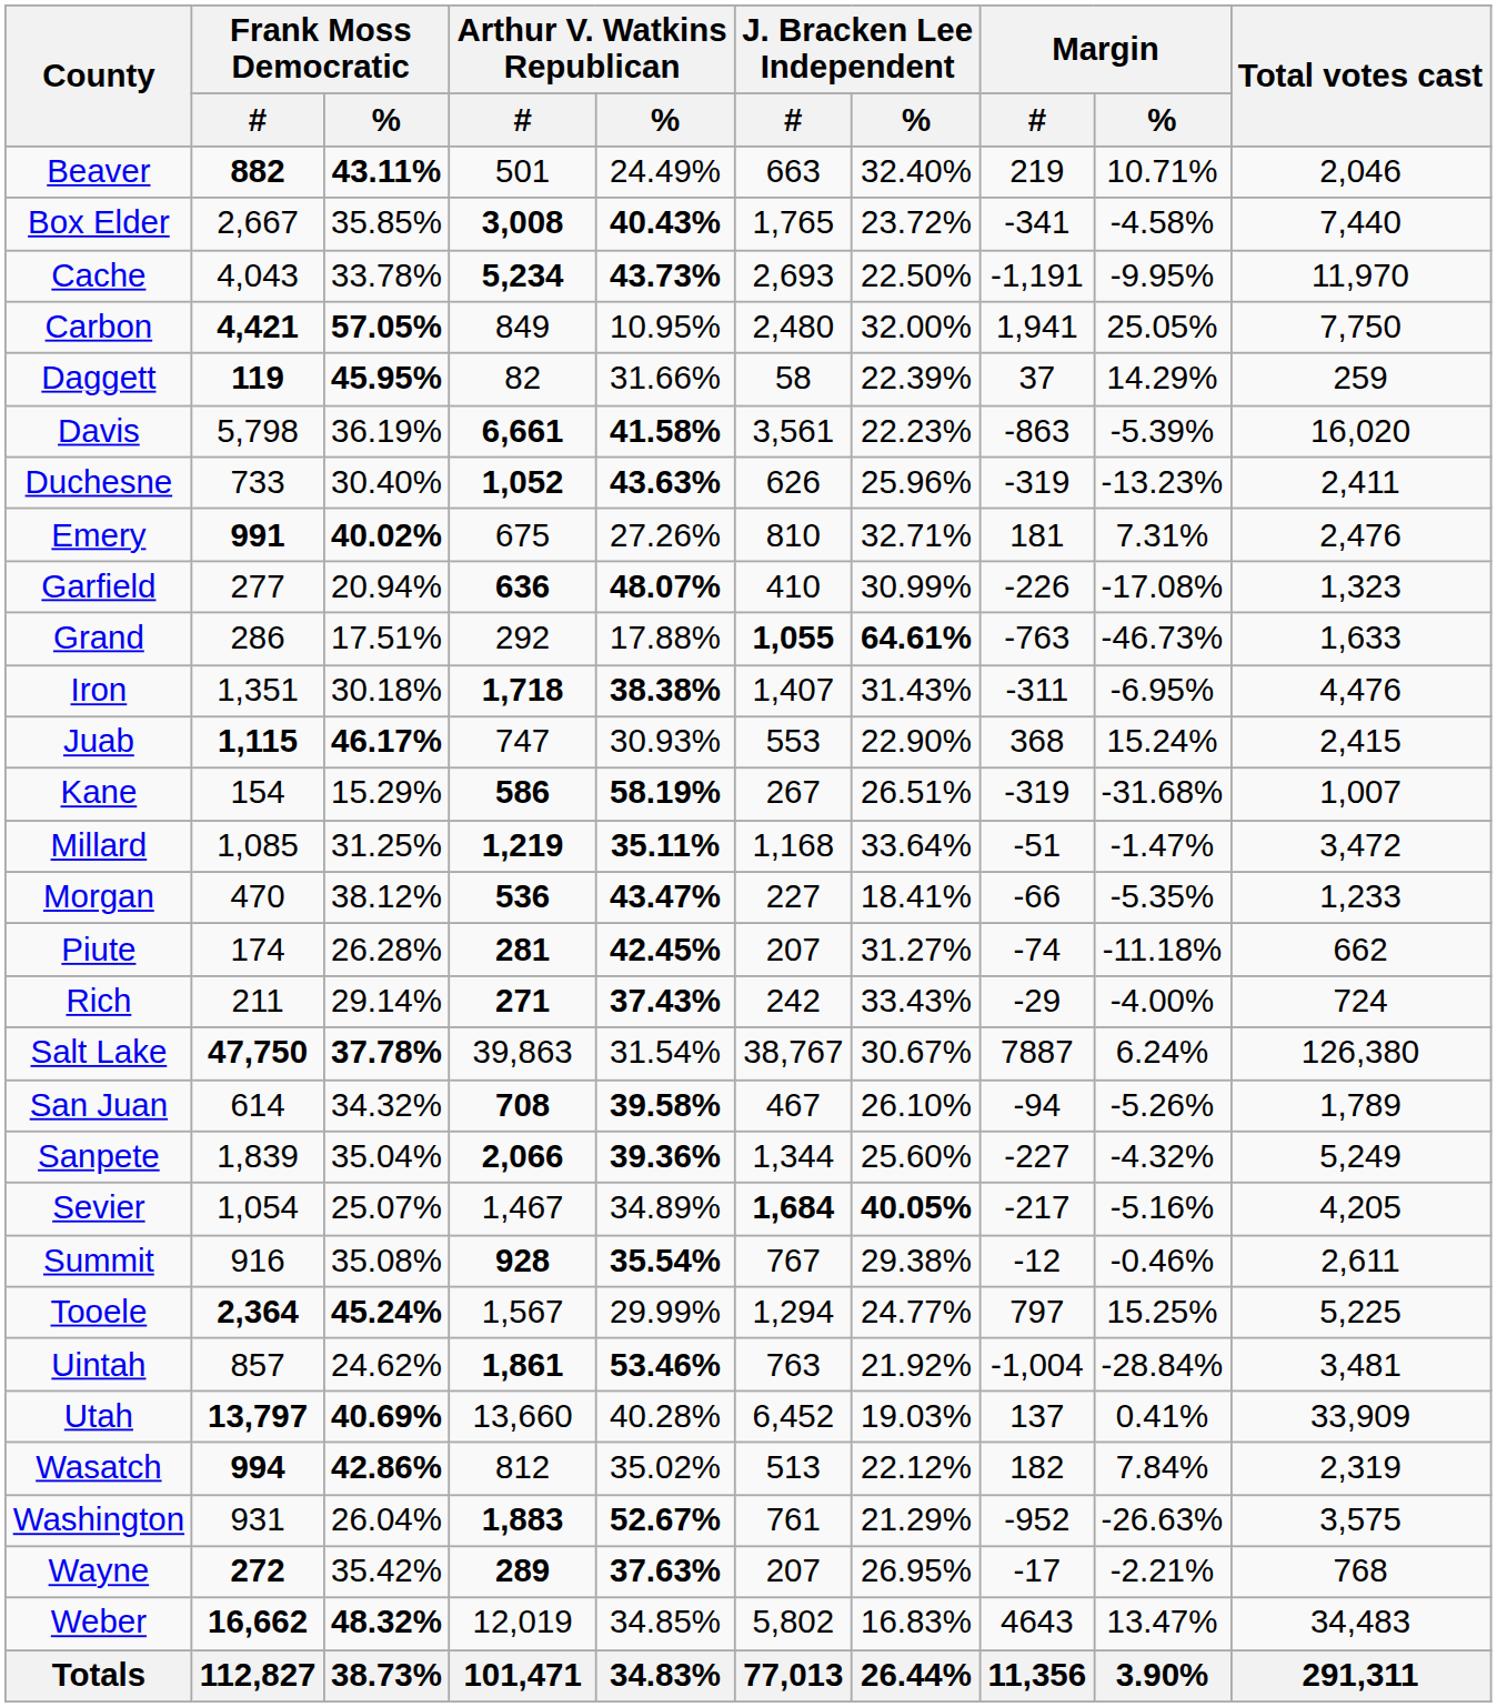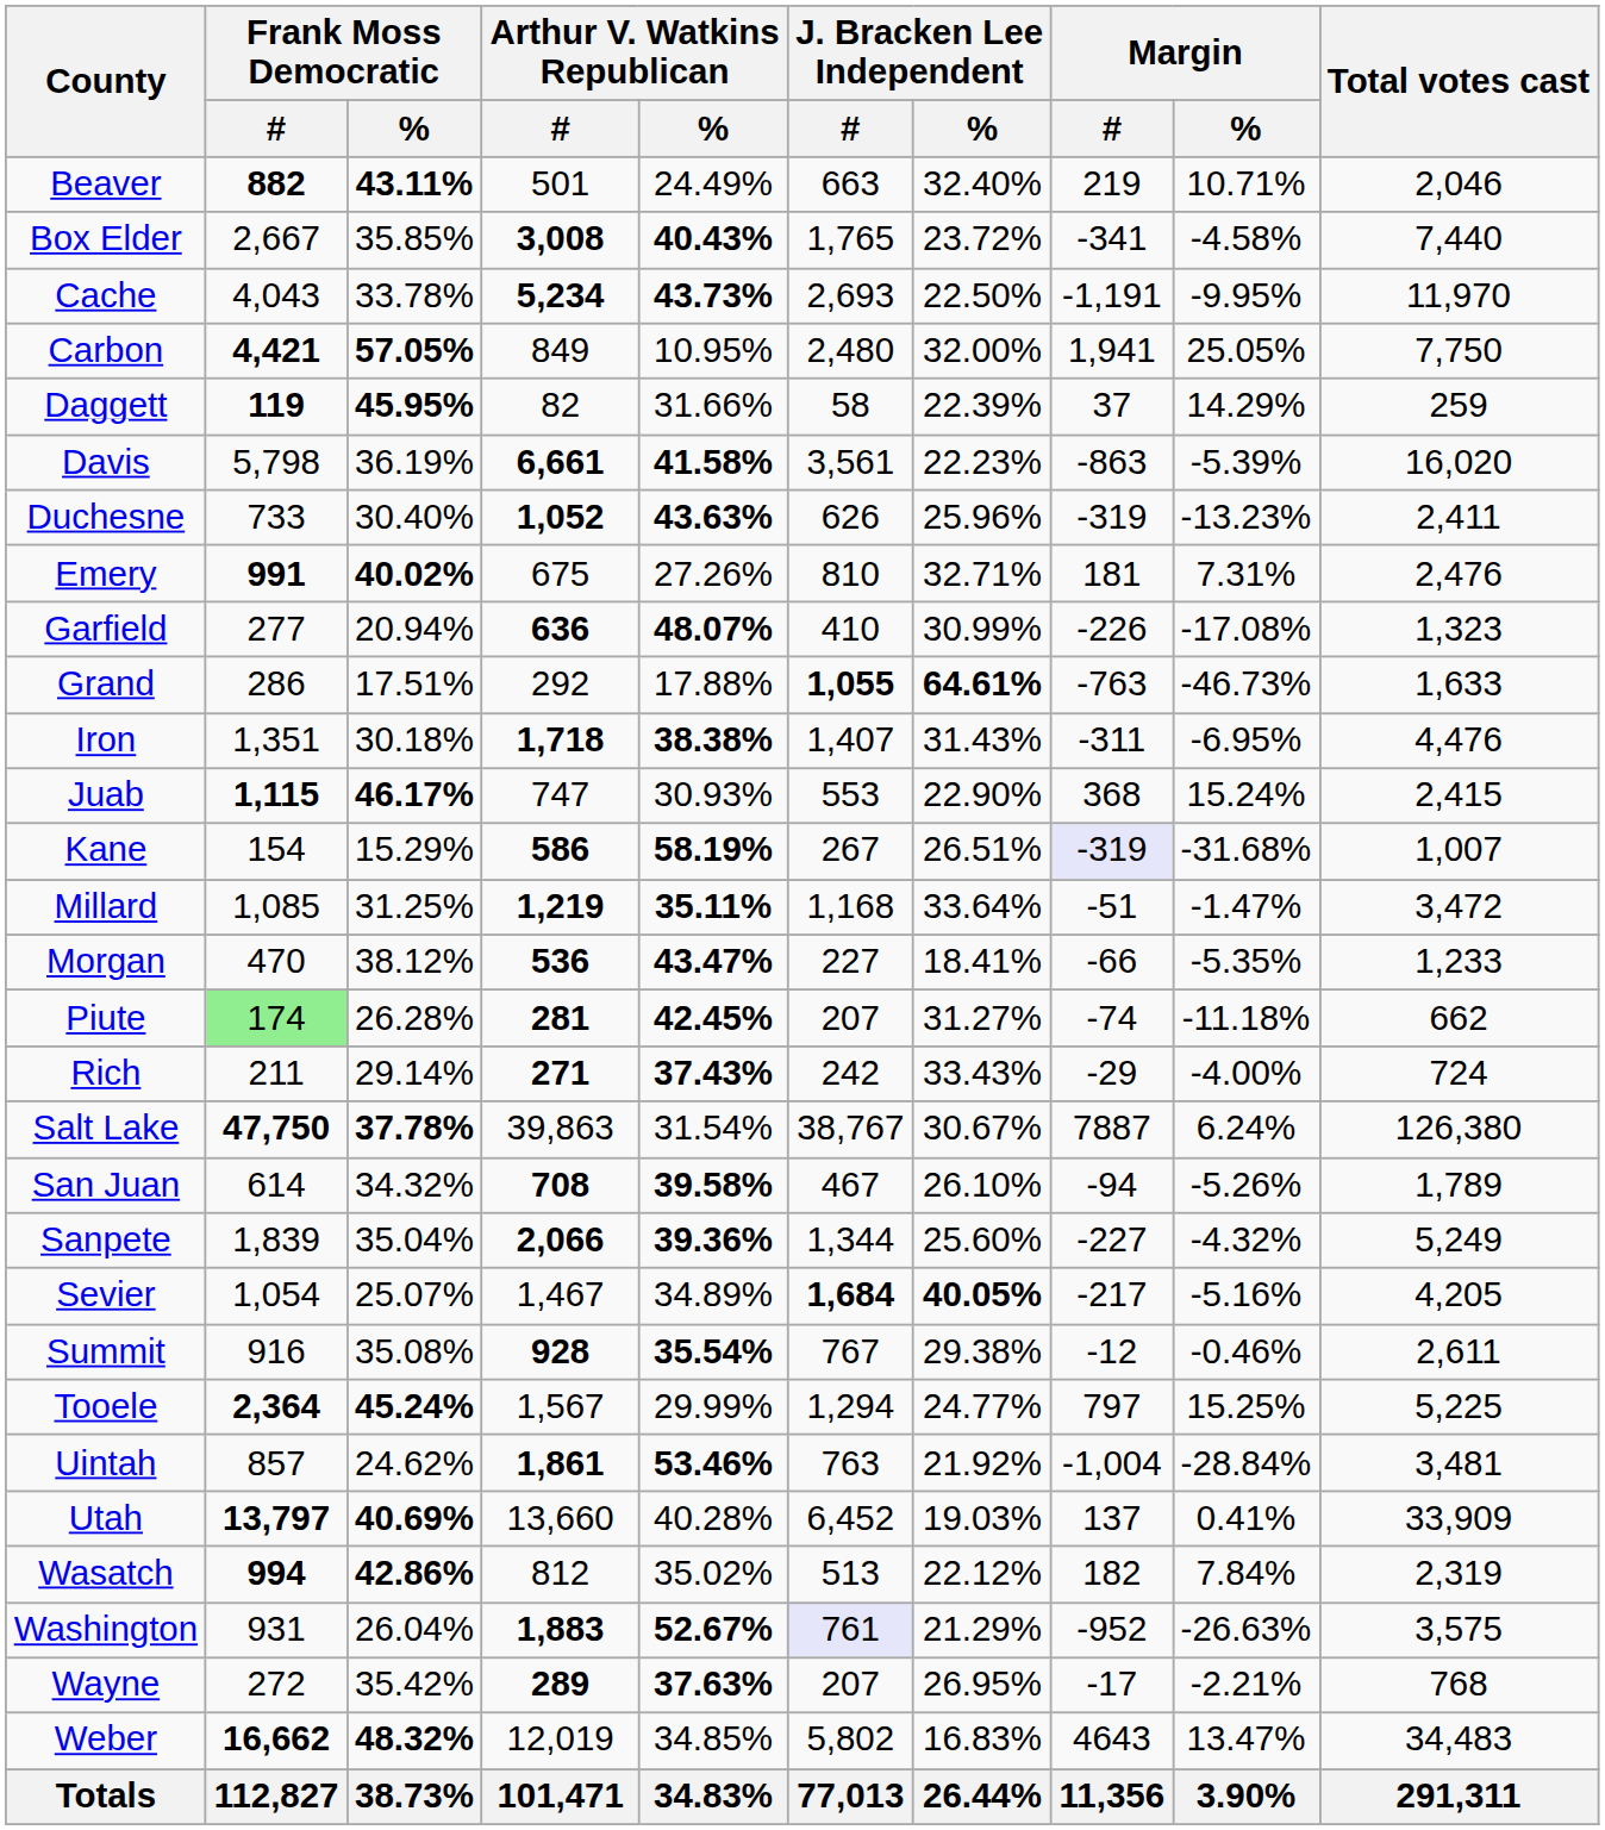Kane | Margin / #: no background -> lavender background
Piute | Frank Moss Democratic / #: no background -> lightgreen background
Washington | J. Bracken Lee Independent / #: no background -> lavender background
Wayne | Frank Moss Democratic / #: bold -> normal
